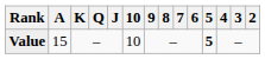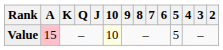Value | A: no background -> pink background
Value | 10: no background -> lightyellow background
Value | 5: bold -> normal
